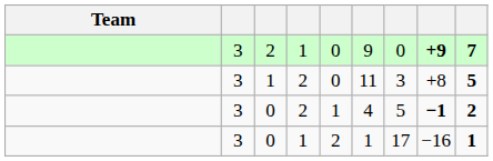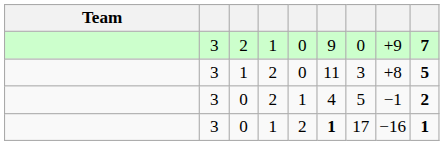row 2 | column 8: bold -> normal
row 4 | column 8: bold -> normal
row 5 | column 6: normal -> bold
